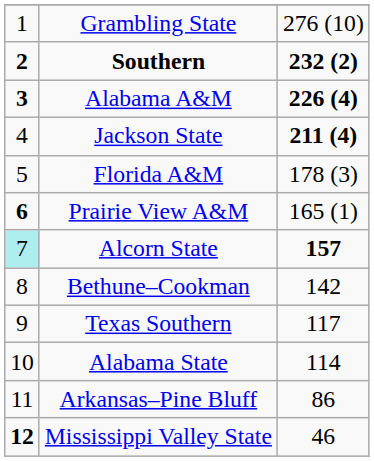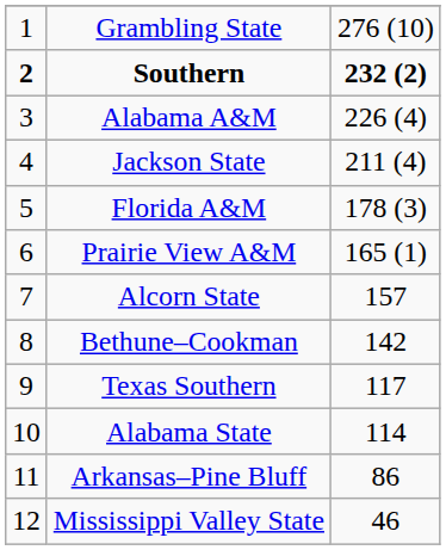Alabama A&M | column 1: bold -> normal
Alabama A&M | column 3: bold -> normal
Jackson State | column 3: bold -> normal
Prairie View A&M | column 1: bold -> normal
Alcorn State | column 1: paleturquoise background -> no background
Alcorn State | column 3: bold -> normal
Mississippi Valley State | column 1: bold -> normal
